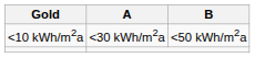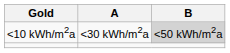<10 kWh/m2a | B: no background -> lightgrey background
